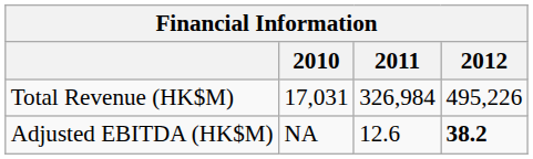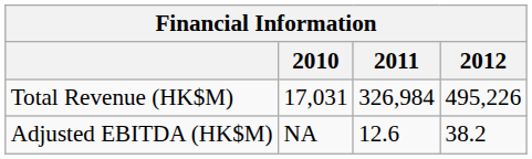Adjusted EBITDA (HK$M) | 2012: bold -> normal
